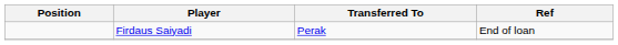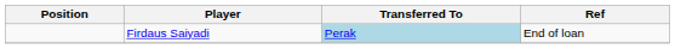Firdaus Saiyadi | Transferred To: no background -> lightblue background
